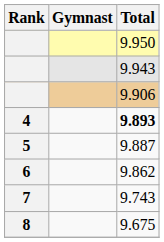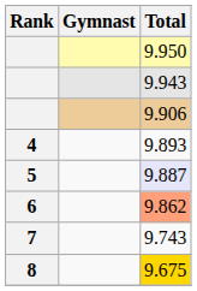9.893 | Total: bold -> normal
9.887 | Total: no background -> lavender background
9.862 | Total: no background -> lightsalmon background
9.675 | Total: no background -> gold background
